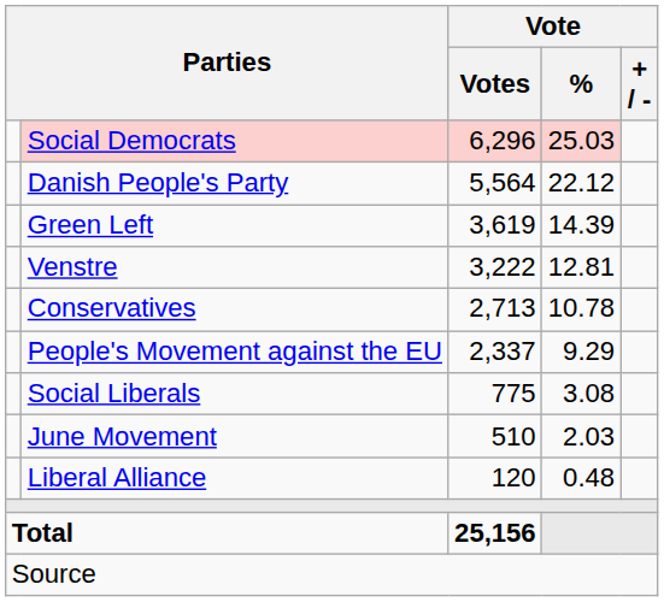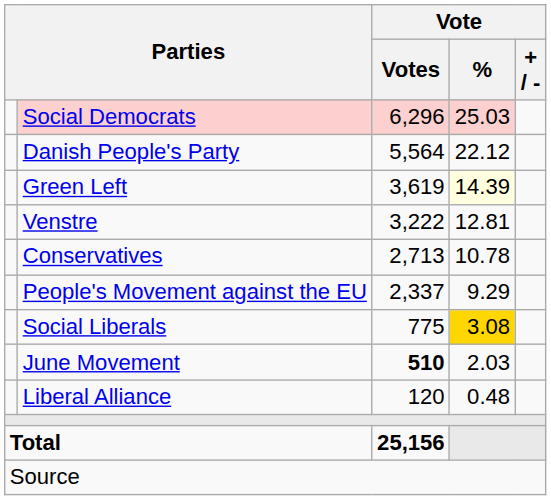Green Left | Vote / %: no background -> lightyellow background
Social Liberals | Vote / %: no background -> gold background
June Movement | Vote / Votes: normal -> bold
